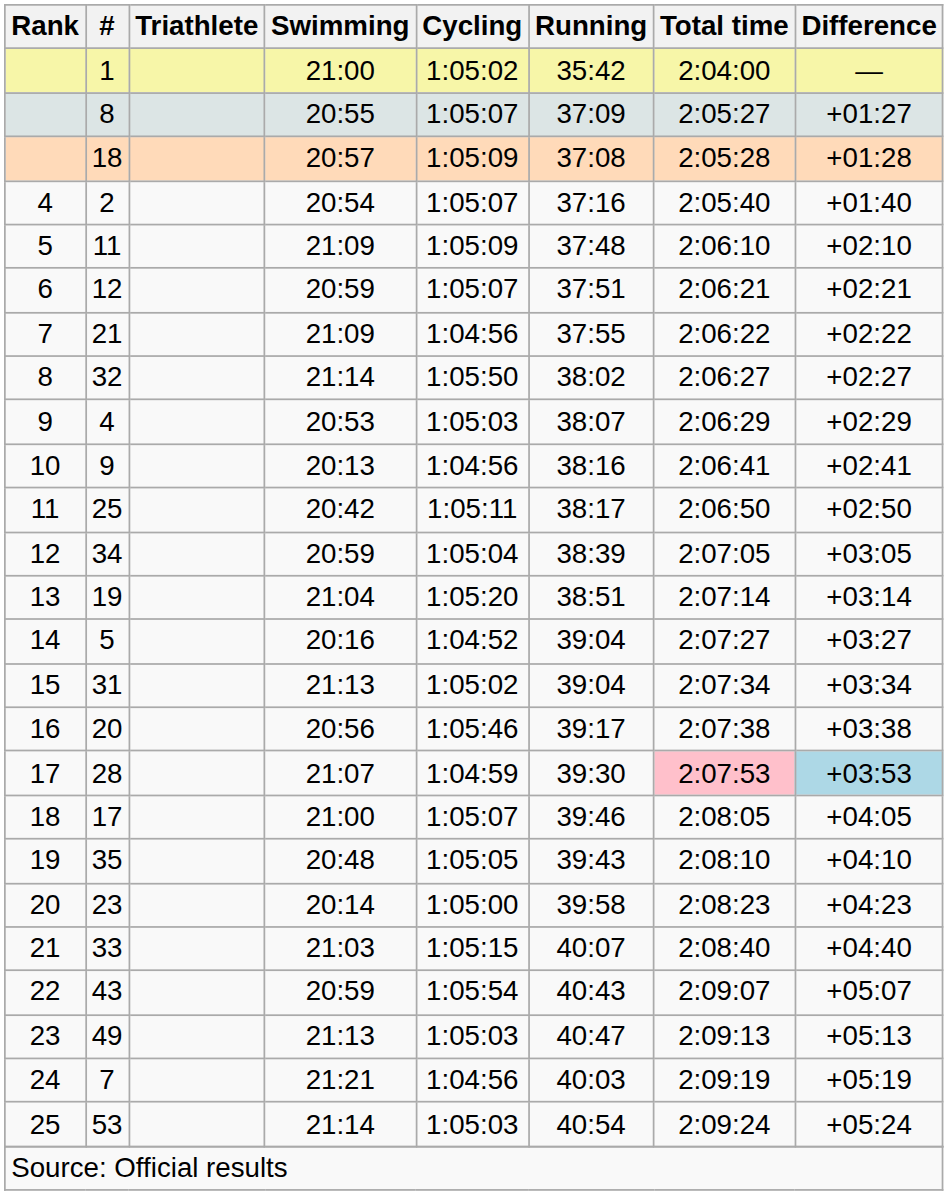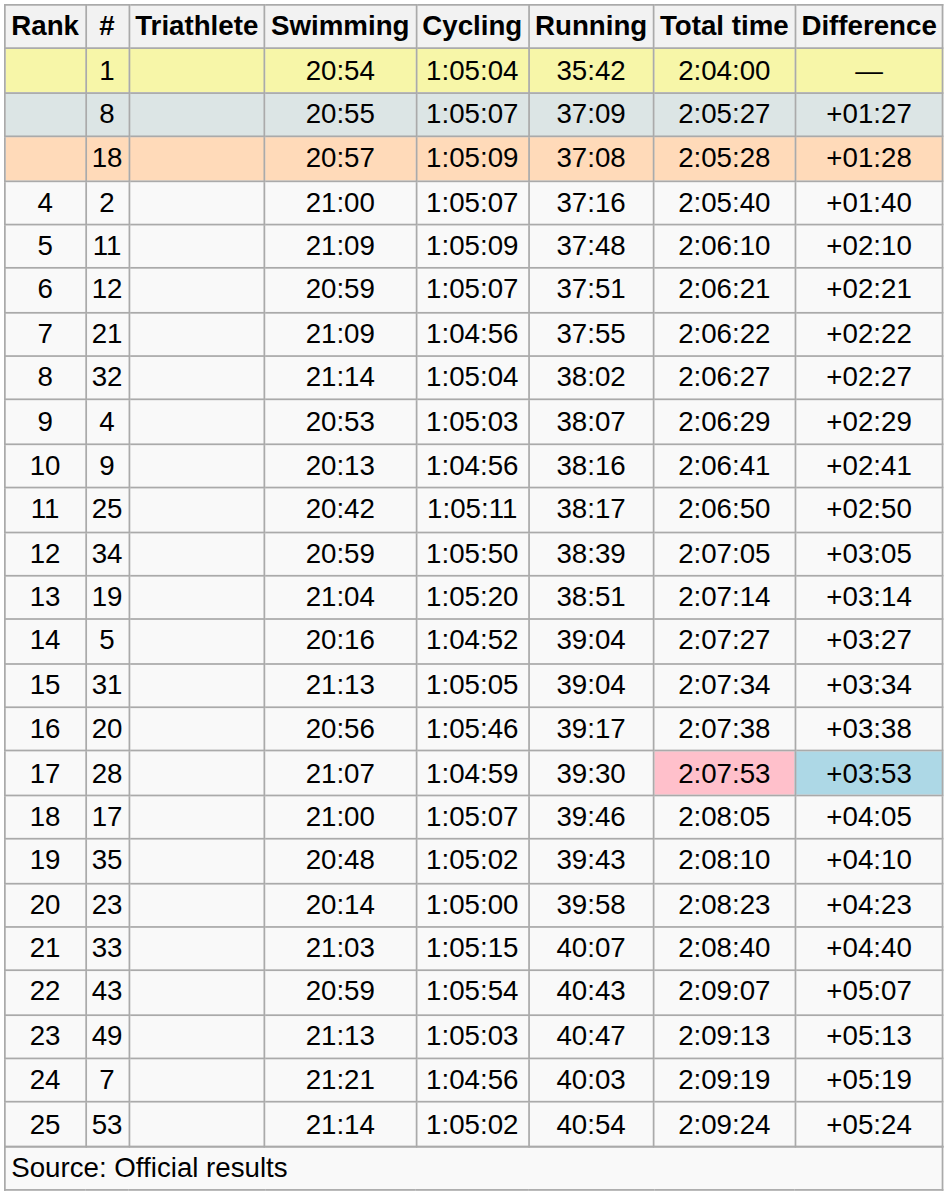1 | Swimming: 21:00 -> 20:54
1 | Cycling: 1:05:02 -> 1:05:04
2 | Swimming: 20:54 -> 21:00
32 | Cycling: 1:05:50 -> 1:05:04
34 | Cycling: 1:05:04 -> 1:05:50
31 | Cycling: 1:05:02 -> 1:05:05
35 | Cycling: 1:05:05 -> 1:05:02
53 | Cycling: 1:05:03 -> 1:05:02
